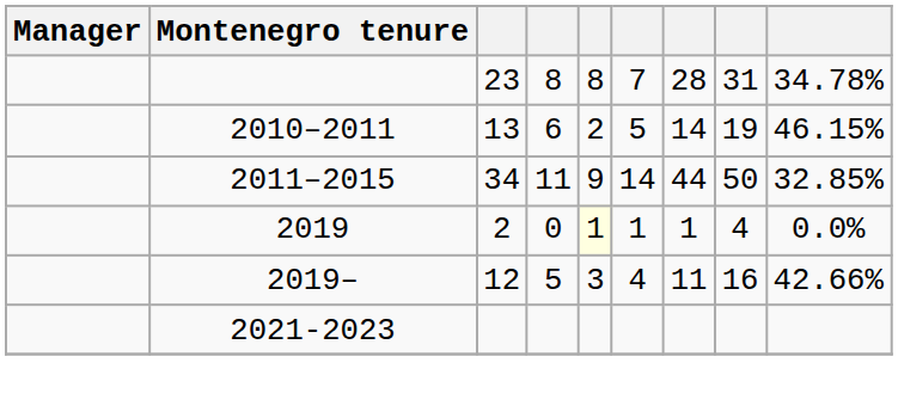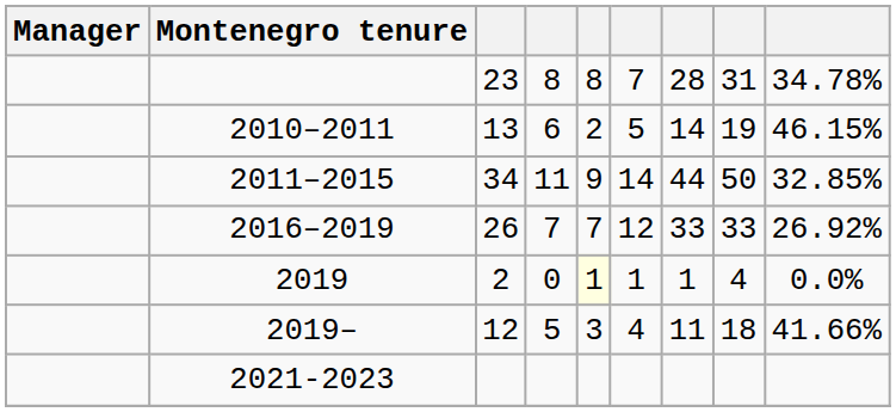+ row: 2016–2019 | 26 | 7 | 7 | 12 | 33 | 33 | 26.92%
2019– | column 8: 16 -> 18
2019– | column 9: 42.66% -> 41.66%
